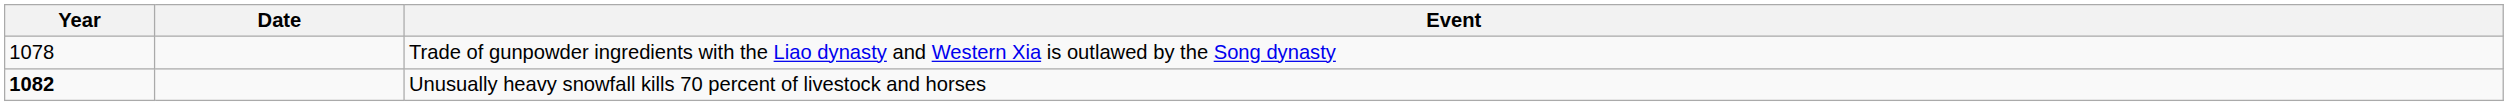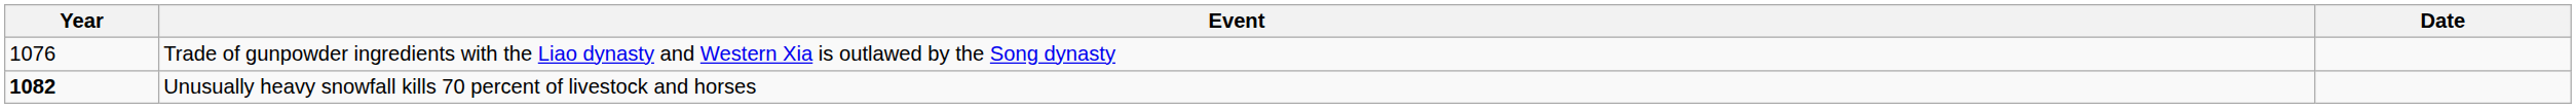columns swapped: Date <-> Event
row 2 | Year: 1078 -> 1076
